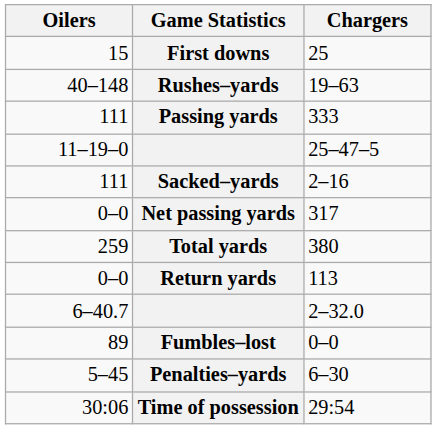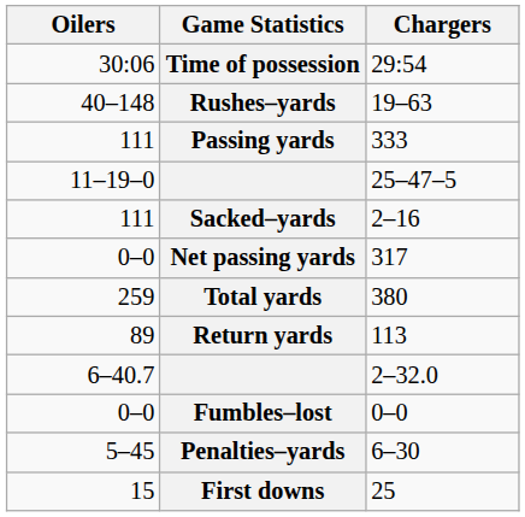rows swapped: First downs <-> Time of possession
Return yards | Oilers: 0–0 -> 89
Fumbles–lost | Oilers: 89 -> 0–0
